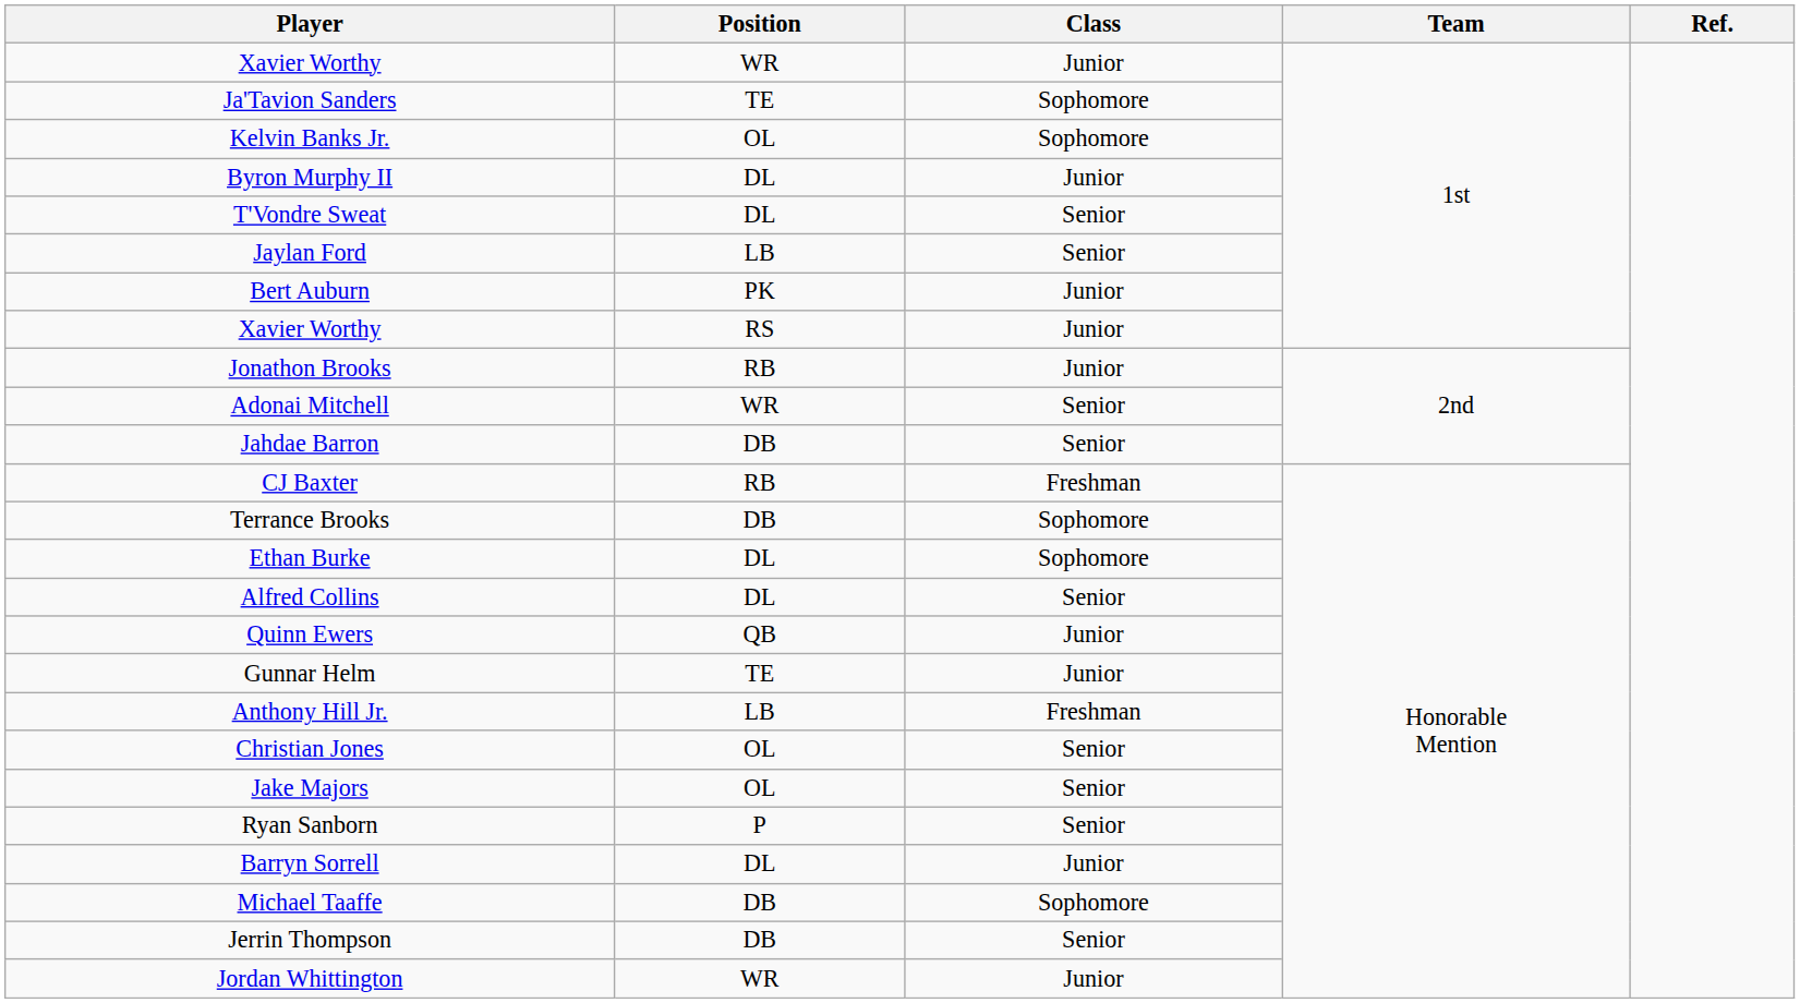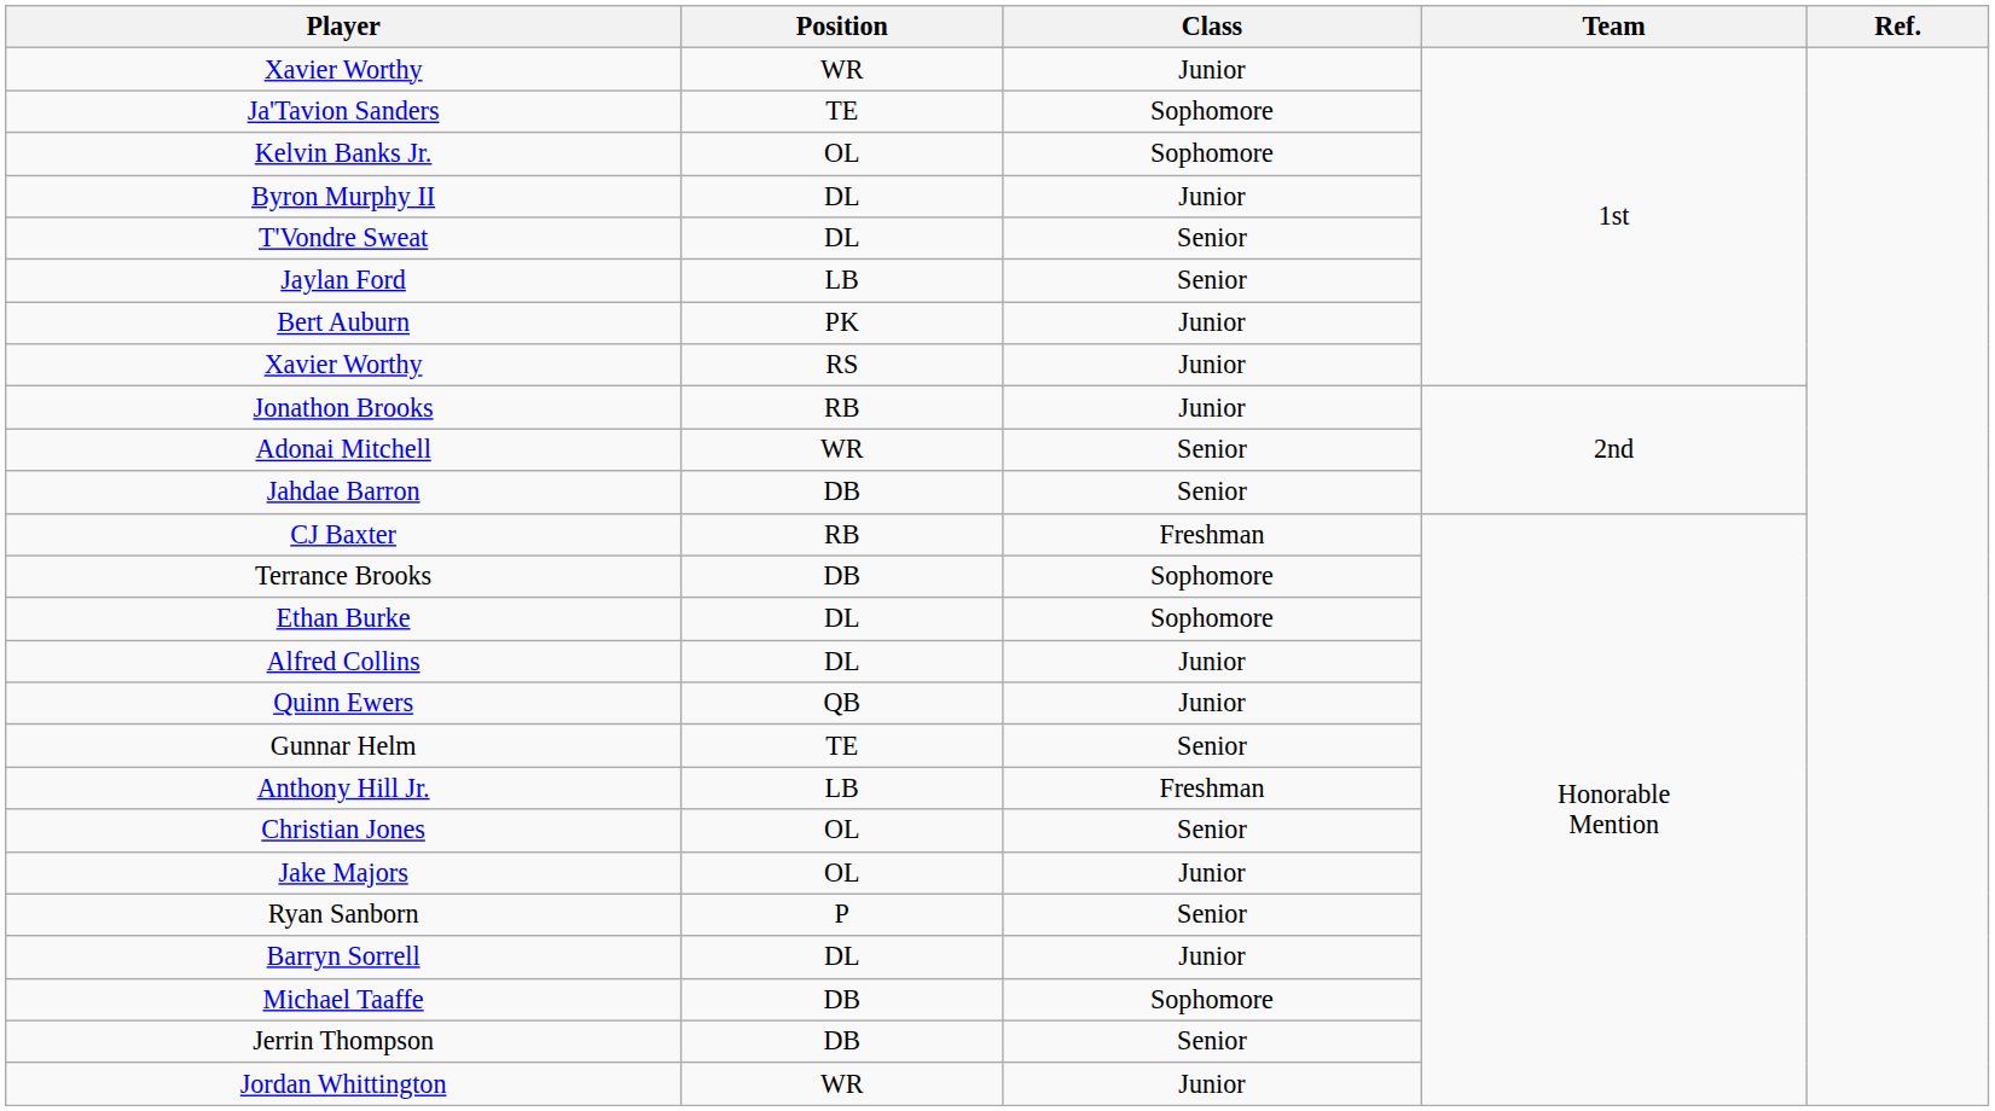Alfred Collins | Class: Senior -> Junior
Gunnar Helm | Class: Junior -> Senior
Jake Majors | Class: Senior -> Junior
